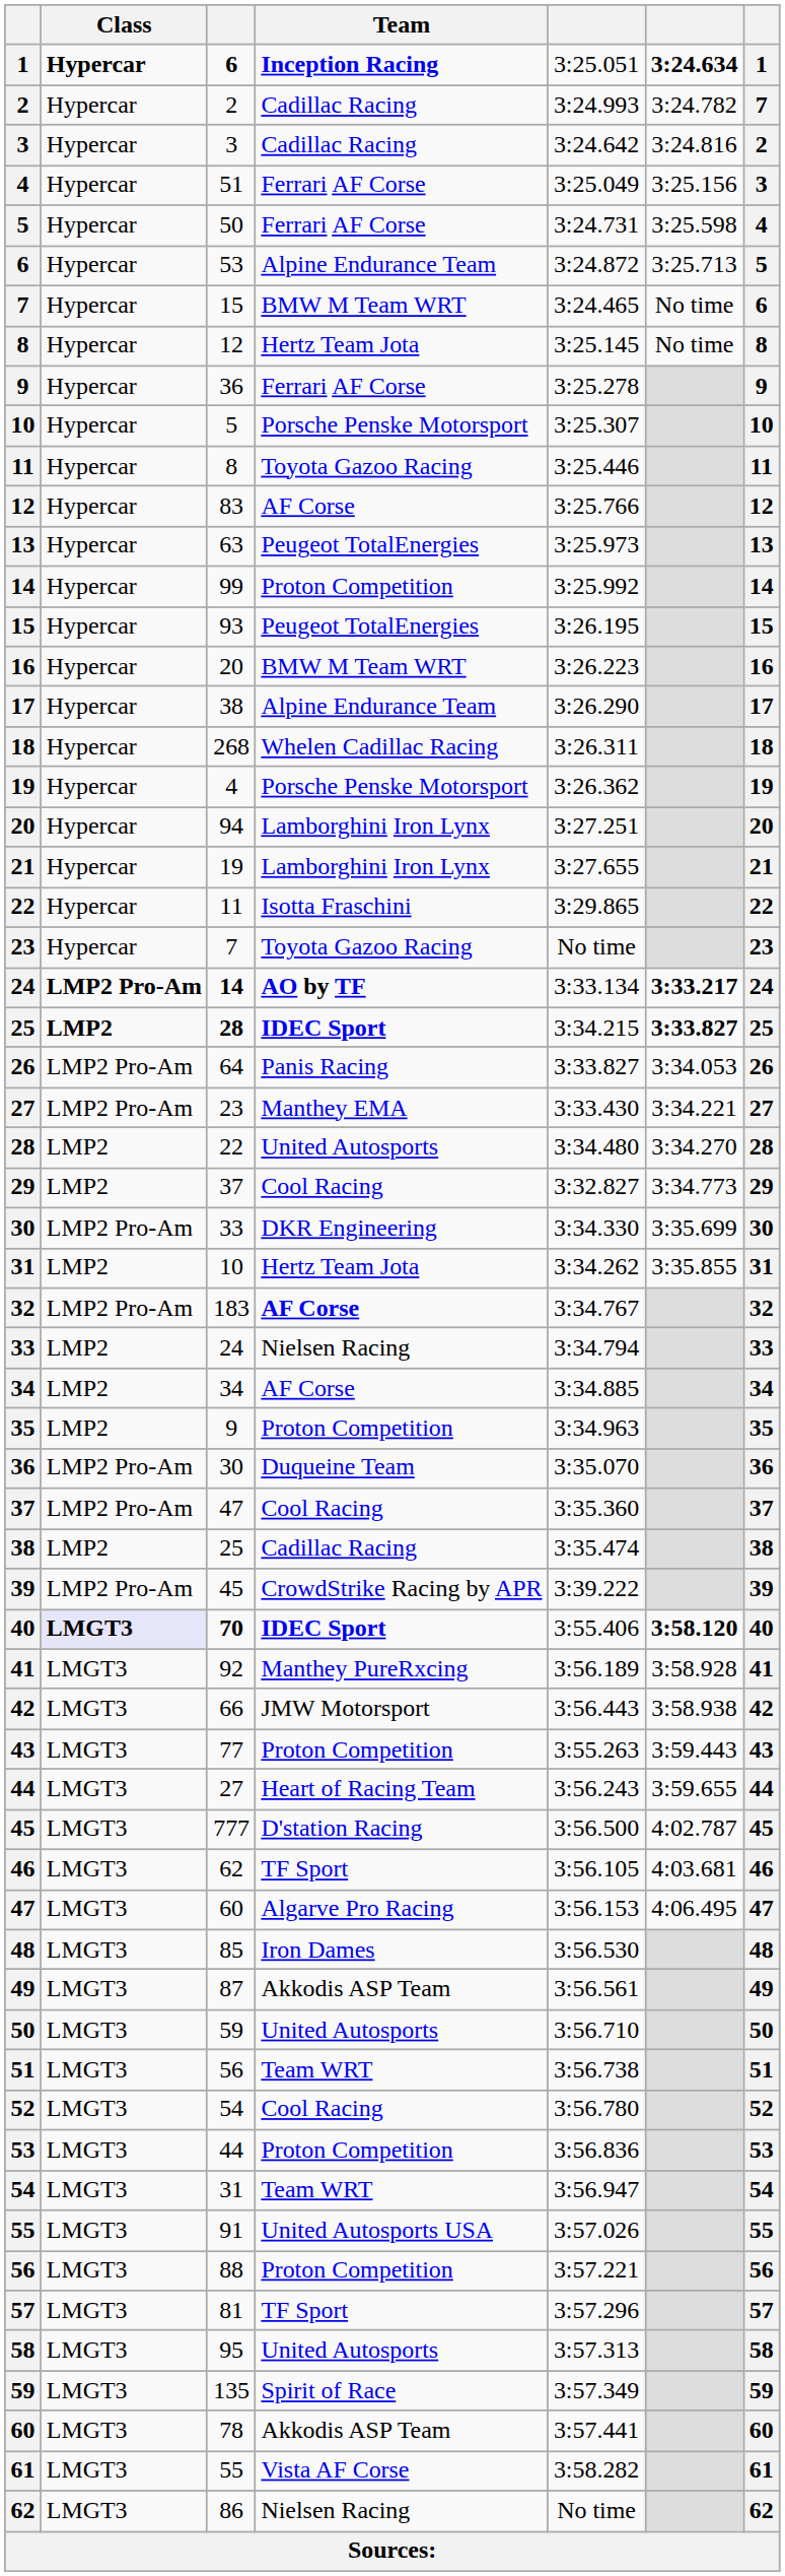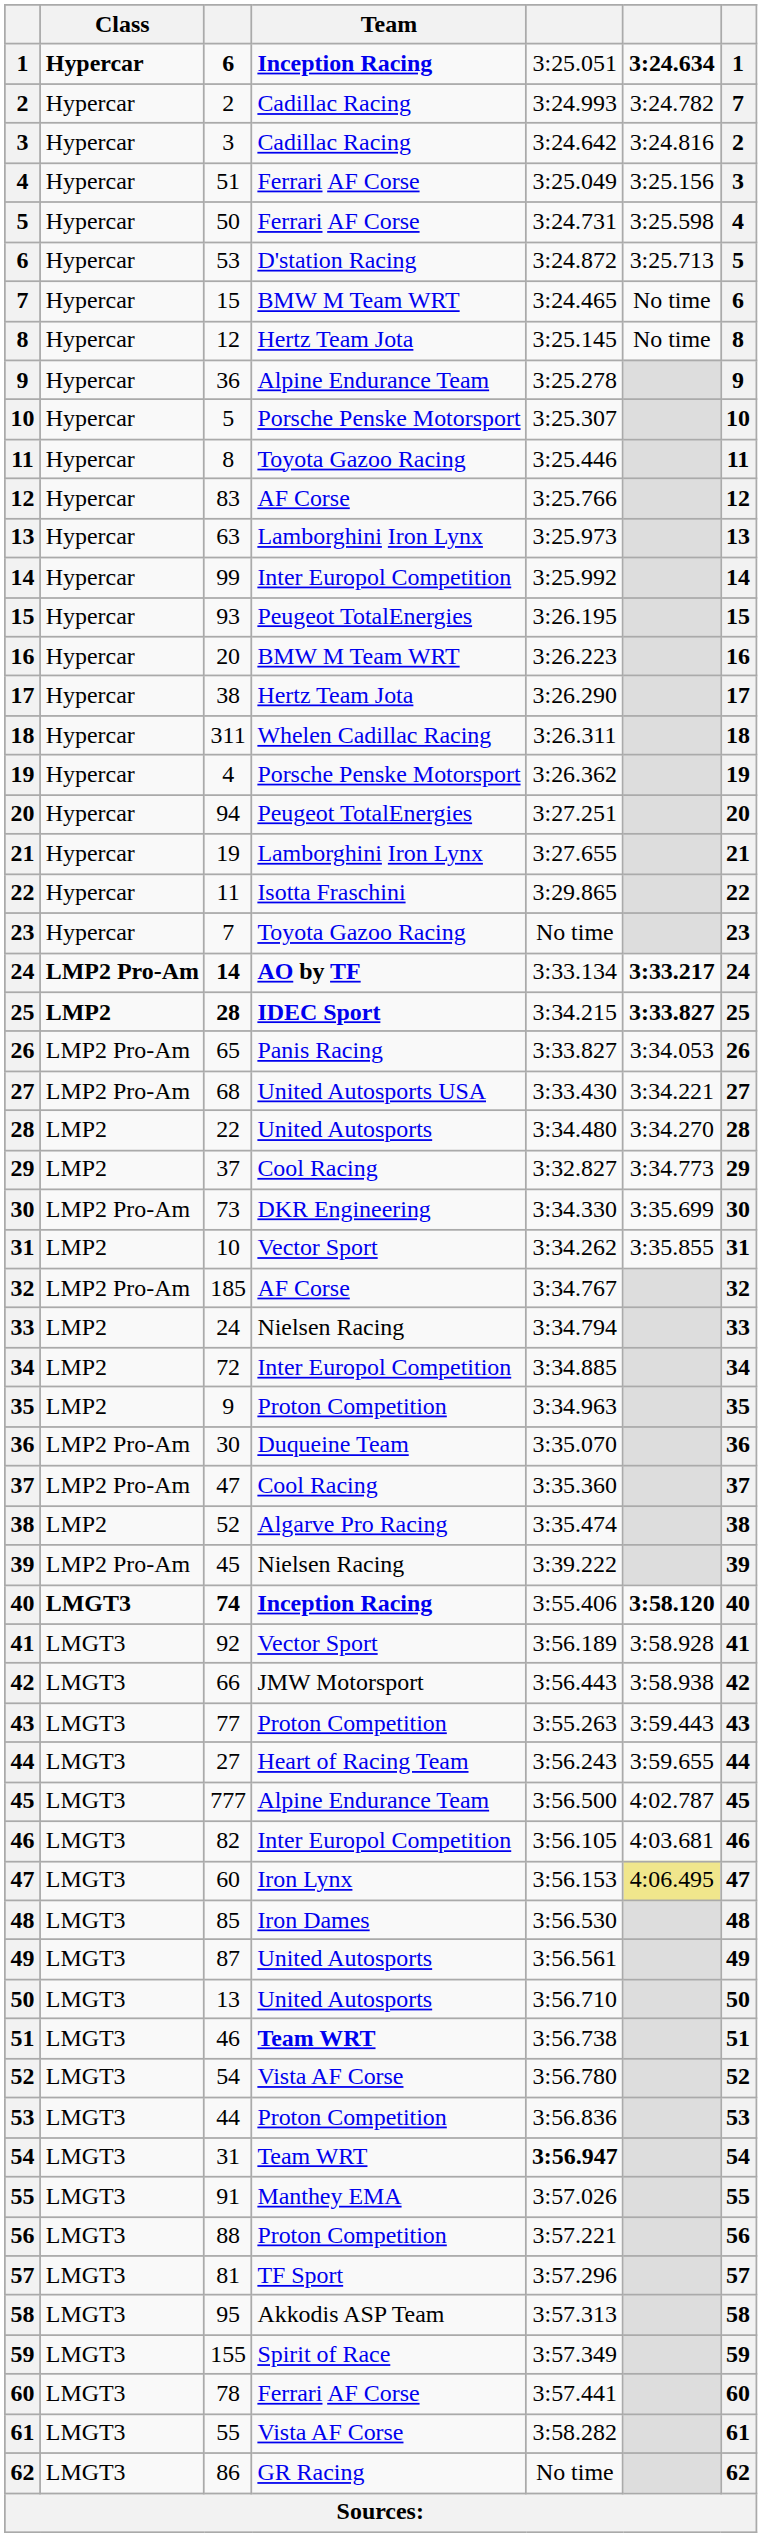row 7 | Team: Alpine Endurance Team -> D'station Racing
row 10 | Team: Ferrari AF Corse -> Alpine Endurance Team
row 14 | Team: Peugeot TotalEnergies -> Lamborghini Iron Lynx
row 15 | Team: Proton Competition -> Inter Europol Competition
row 18 | Team: Alpine Endurance Team -> Hertz Team Jota
row 19 | column 3: 268 -> 311
row 21 | Team: Lamborghini Iron Lynx -> Peugeot TotalEnergies
row 27 | column 3: 64 -> 65
row 28 | column 3: 23 -> 68
row 28 | Team: Manthey EMA -> United Autosports USA
row 31 | column 3: 33 -> 73
row 32 | Team: Hertz Team Jota -> Vector Sport
row 33 | column 3: 183 -> 185
row 33 | Team: bold -> normal
row 35 | column 3: 34 -> 72
row 35 | Team: AF Corse -> Inter Europol Competition
row 39 | column 3: 25 -> 52
row 39 | Team: Cadillac Racing -> Algarve Pro Racing
row 40 | Team: CrowdStrike Racing by APR -> Nielsen Racing
row 41 | Class: lavender background -> no background
row 41 | column 3: 70 -> 74
row 41 | Team: IDEC Sport -> Inception Racing
row 42 | Team: Manthey PureRxcing -> Vector Sport
row 46 | Team: D'station Racing -> Alpine Endurance Team
row 47 | column 3: 62 -> 82
row 47 | Team: TF Sport -> Inter Europol Competition
row 48 | Team: Algarve Pro Racing -> Iron Lynx
row 48 | column 6: no background -> khaki background
row 50 | Team: Akkodis ASP Team -> United Autosports
row 51 | column 3: 59 -> 13
row 52 | column 3: 56 -> 46
row 52 | Team: normal -> bold
row 53 | Team: Cool Racing -> Vista AF Corse
row 55 | column 5: normal -> bold
row 56 | Team: United Autosports USA -> Manthey EMA
row 59 | Team: United Autosports -> Akkodis ASP Team
row 60 | column 3: 135 -> 155
row 61 | Team: Akkodis ASP Team -> Ferrari AF Corse
row 63 | Team: Nielsen Racing -> GR Racing
